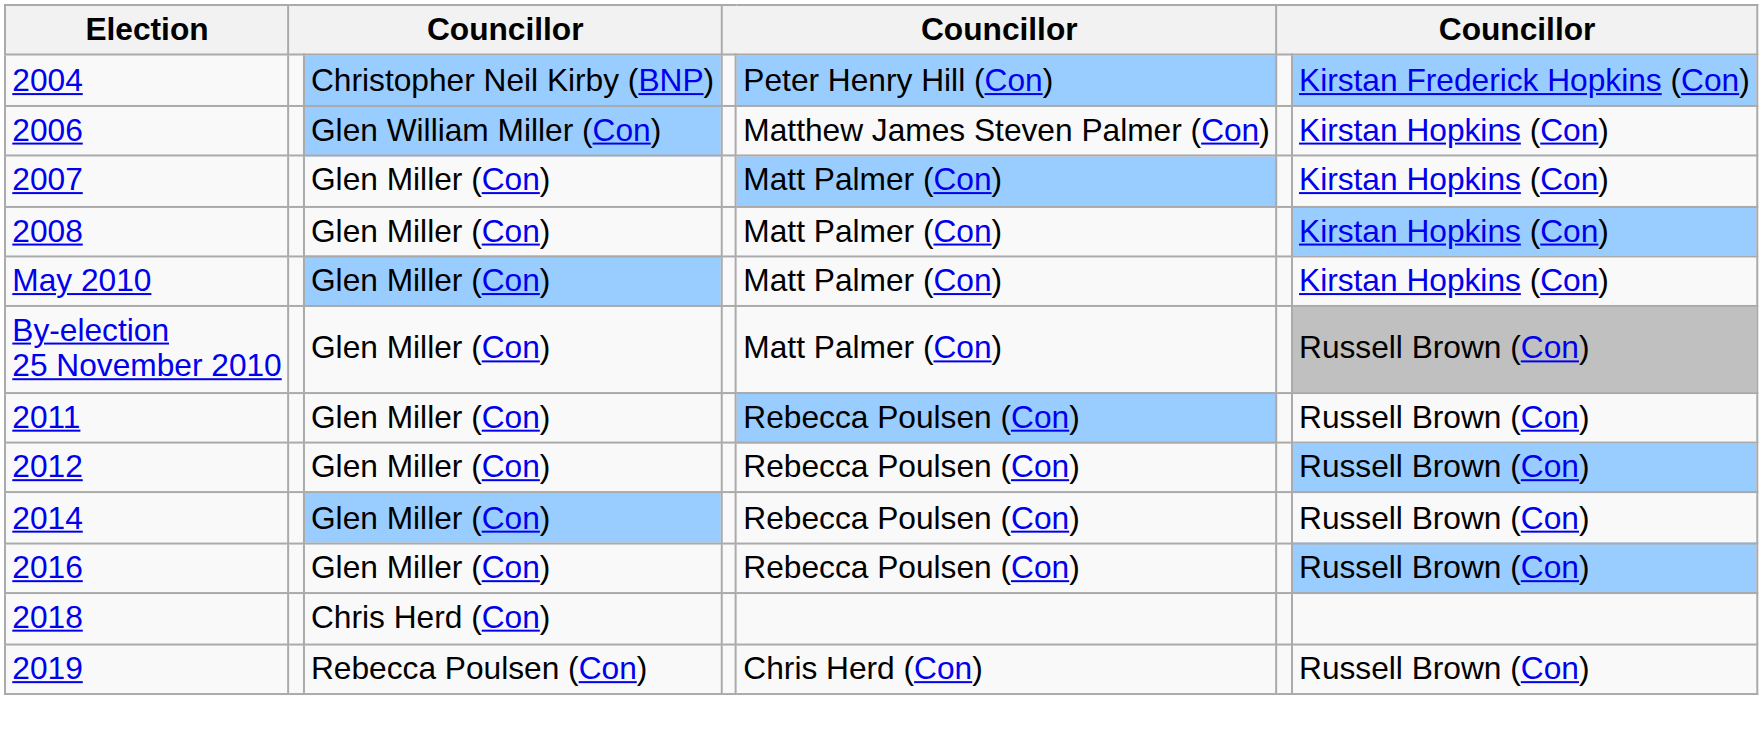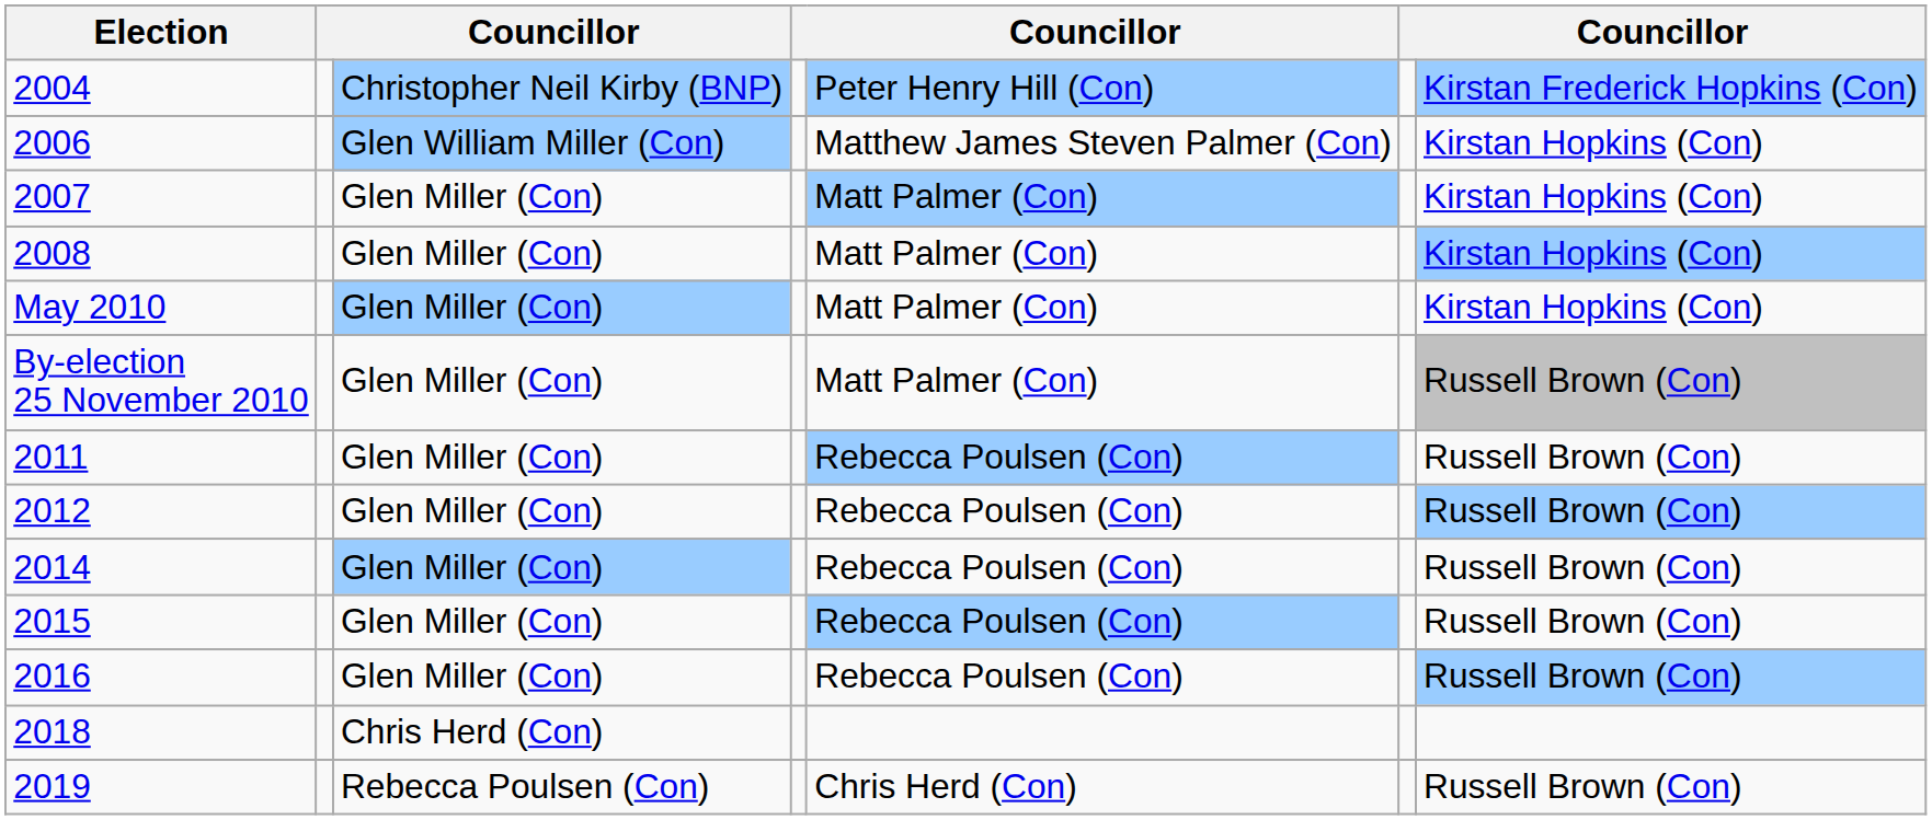+ row: 2015 | Glen Miller (Con) | Rebecca Poulsen (Con) | Russell Brown (Con)
